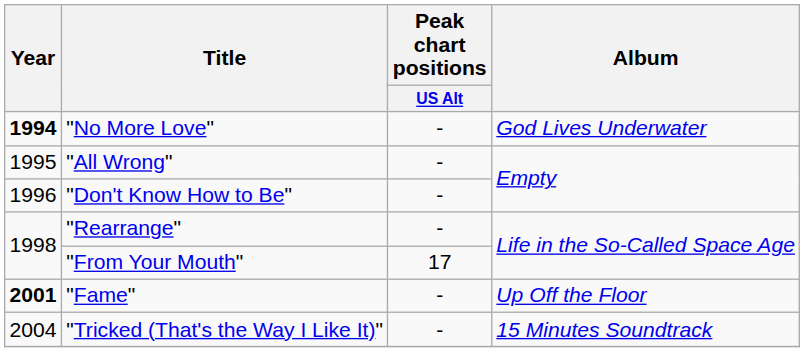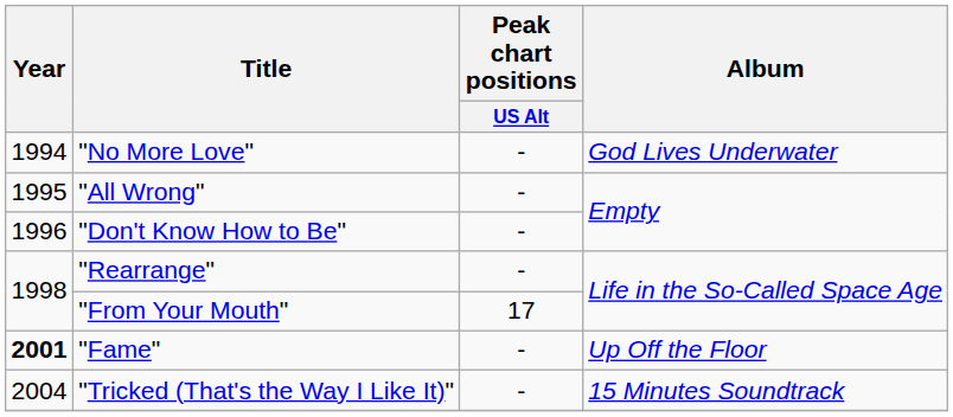"No More Love" | Year: bold -> normal
